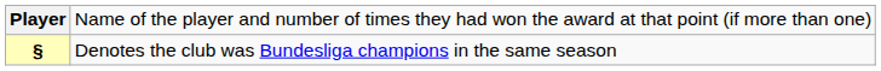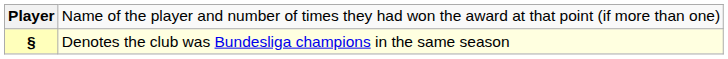§ | column 2: no background -> lightyellow background
